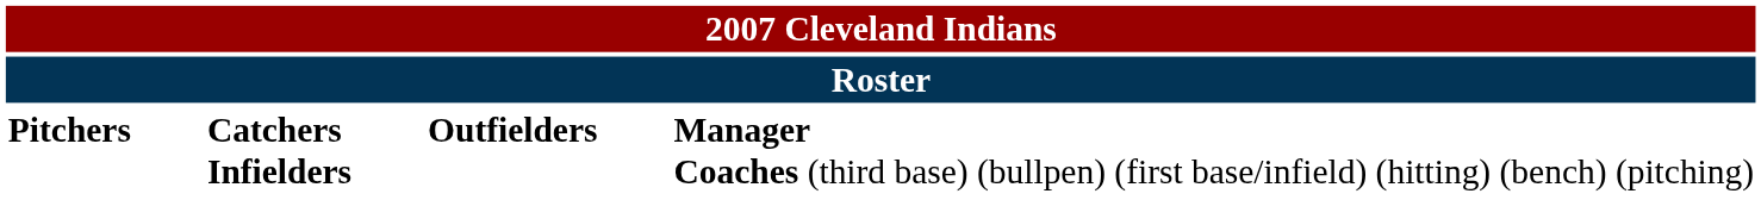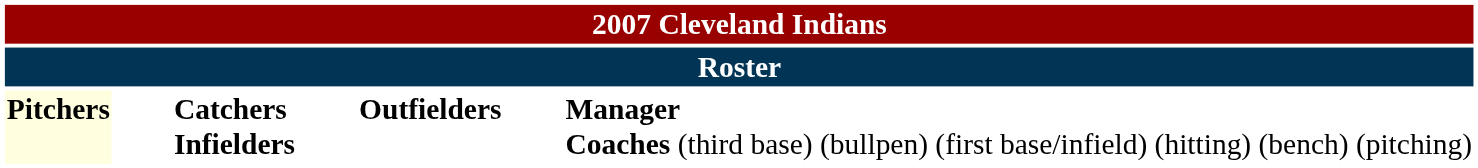Pitchers | column 1: no background -> lightyellow background
